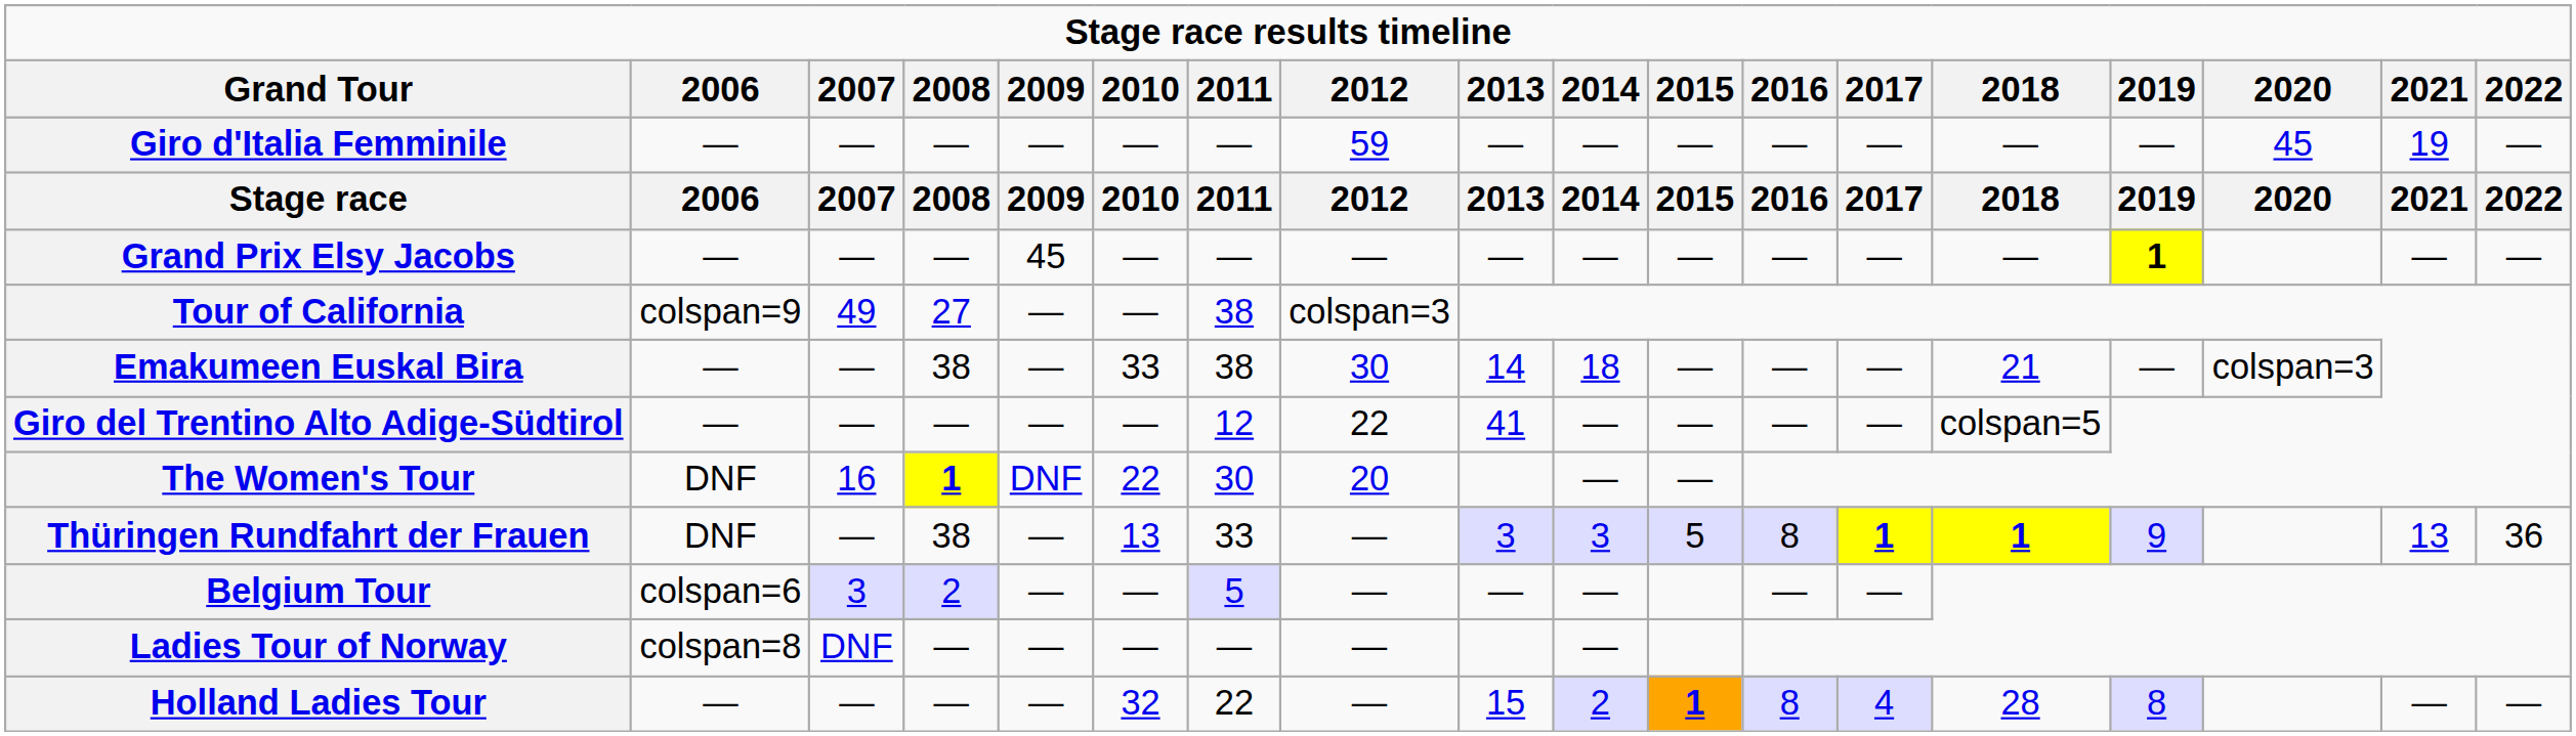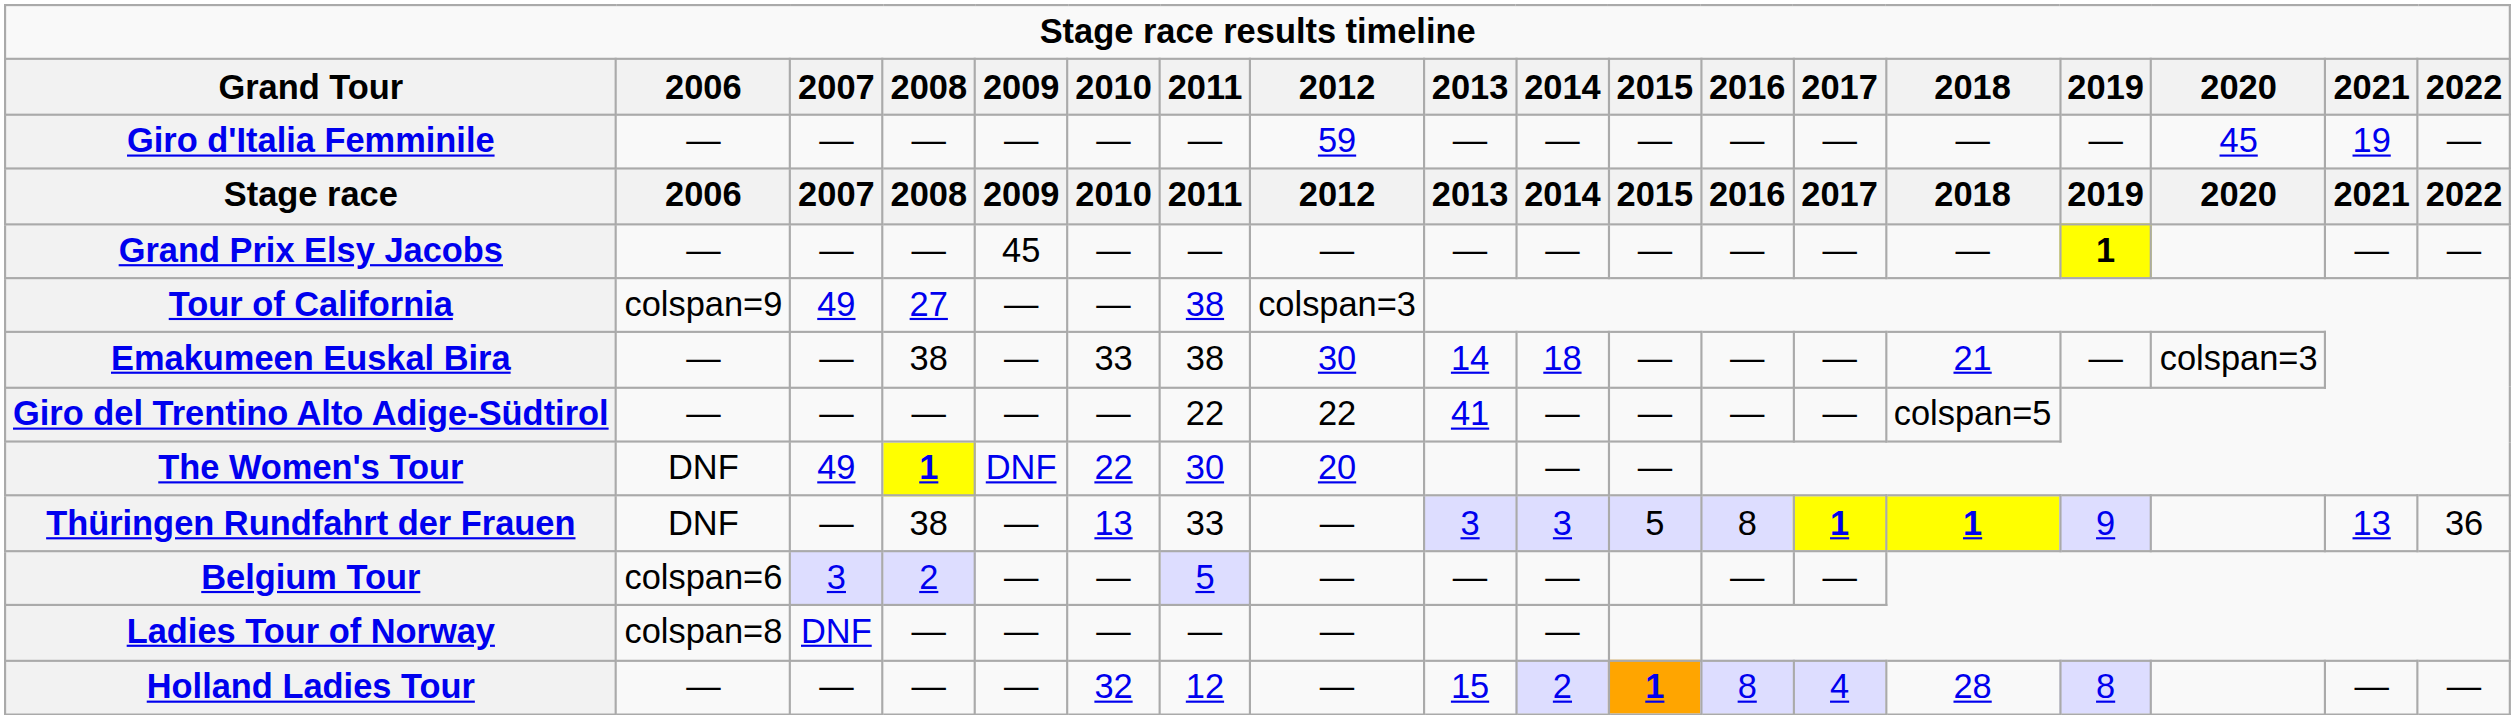Giro del Trentino Alto Adige-Südtirol | 2011: 12 -> 22
The Women's Tour | 2007: 16 -> 49
Holland Ladies Tour | 2011: 22 -> 12
